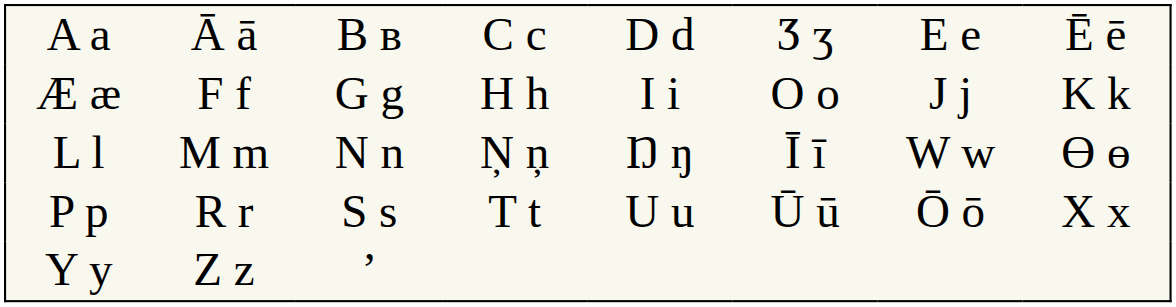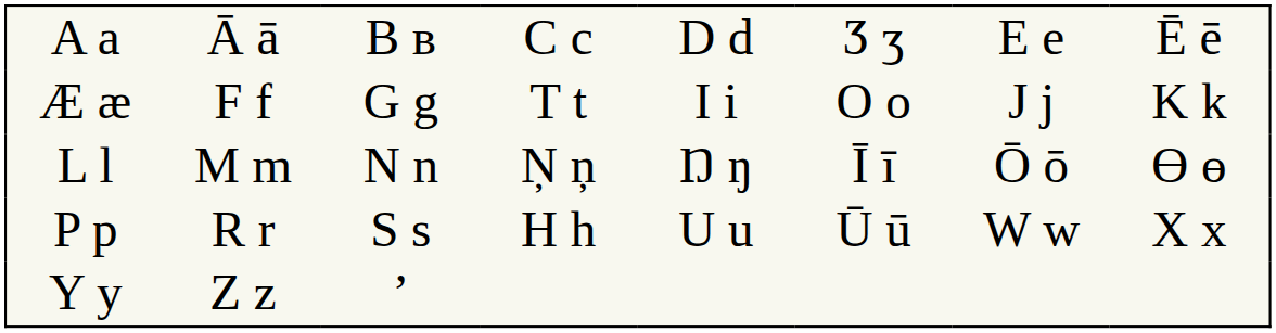Æ æ | column 4: H h -> T t
L l | column 7: W w -> Ō ō
P p | column 4: T t -> H h
P p | column 7: Ō ō -> W w
